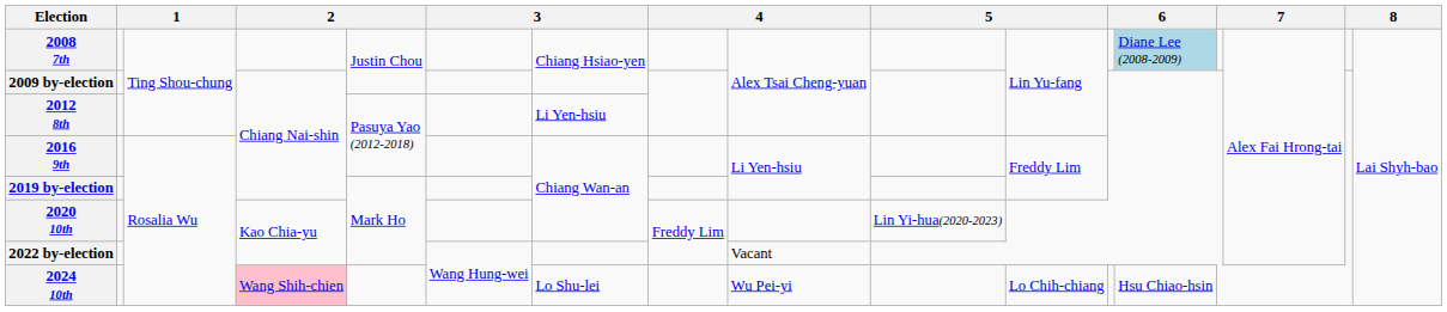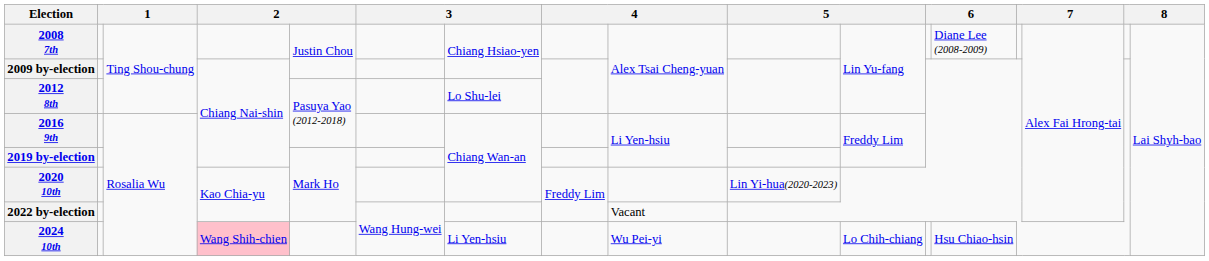2008 7th | column 13: lightblue background -> no background
2012 8th | column 7: Li Yen-hsiu -> Lo Shu-lei
2024 10th | column 7: Lo Shu-lei -> Li Yen-hsiu
